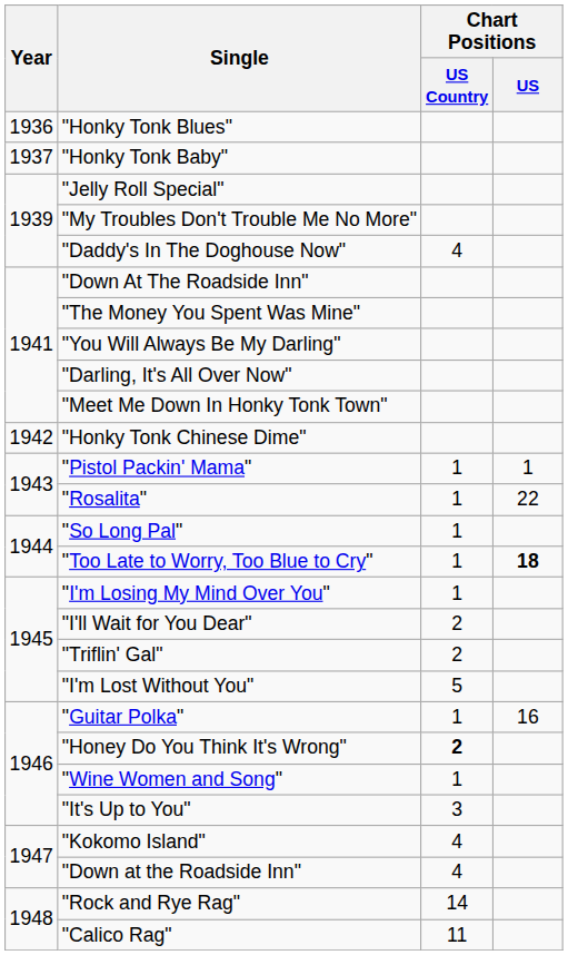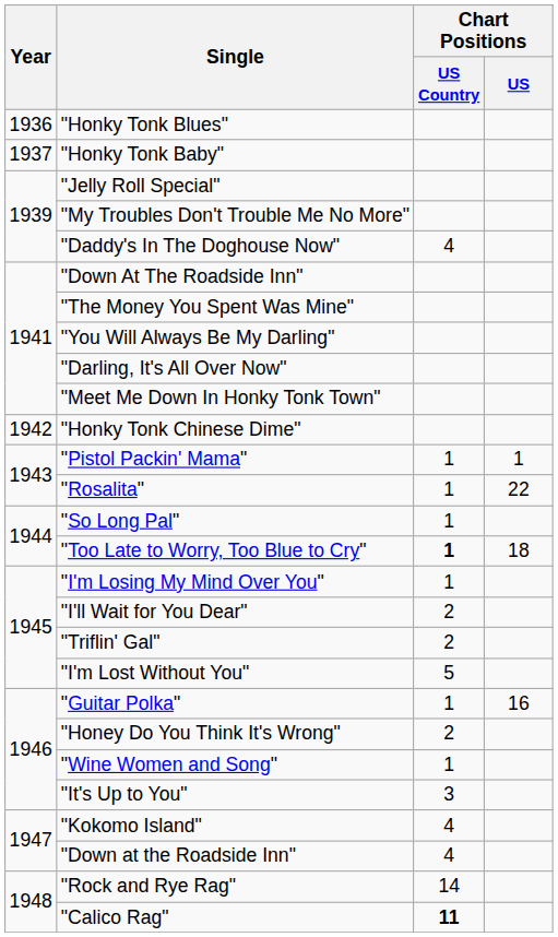"Too Late to Worry, Too Blue to Cry" | Chart Positions / US Country: normal -> bold
"Too Late to Worry, Too Blue to Cry" | Chart Positions / US: bold -> normal
"Honey Do You Think It's Wrong" | Chart Positions / US Country: bold -> normal
"Calico Rag" | Chart Positions / US Country: normal -> bold
